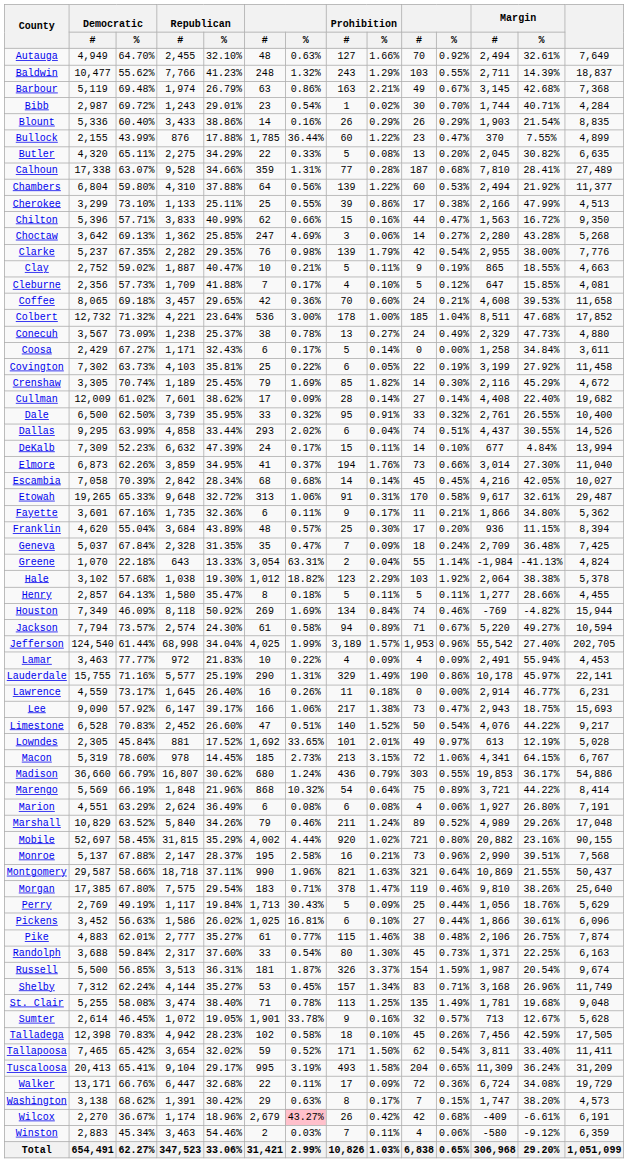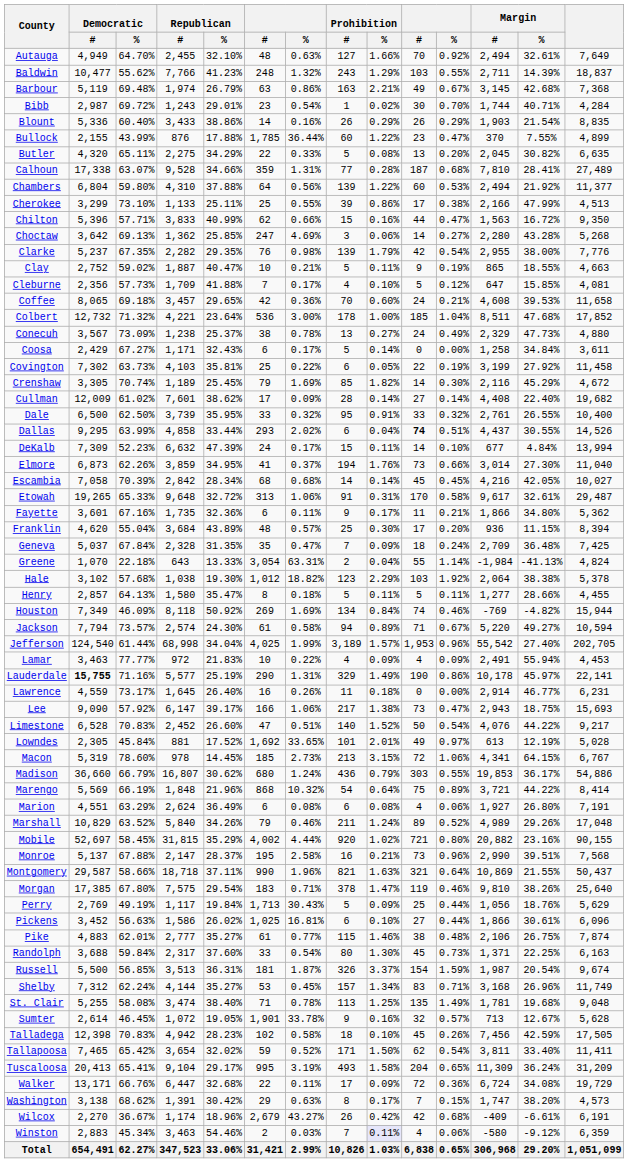Dallas | column 10: normal -> bold
Lauderdale | Democratic / #: normal -> bold
Wilcox | column 7: pink background -> no background
Winston | Prohibition / %: no background -> lavender background
